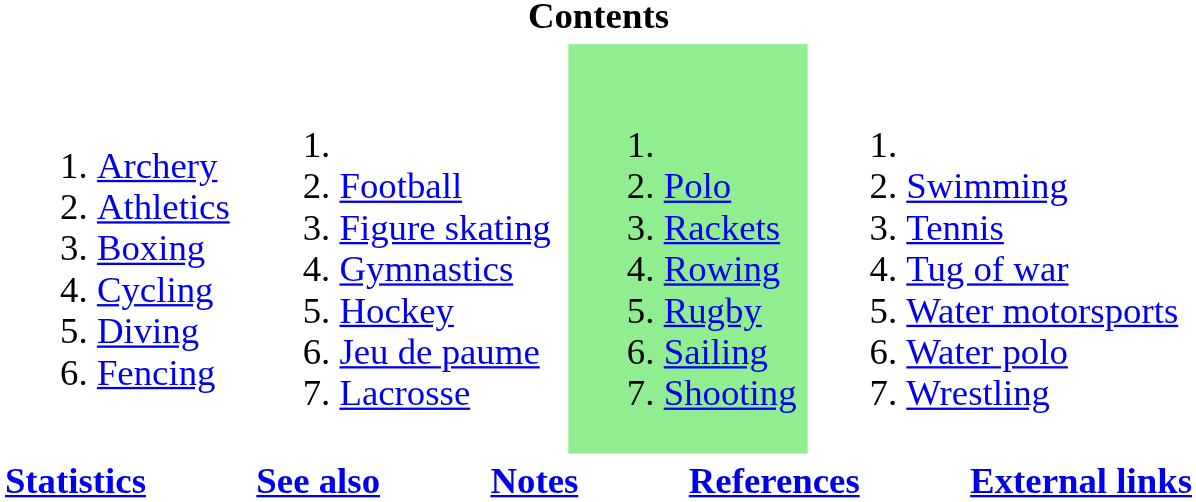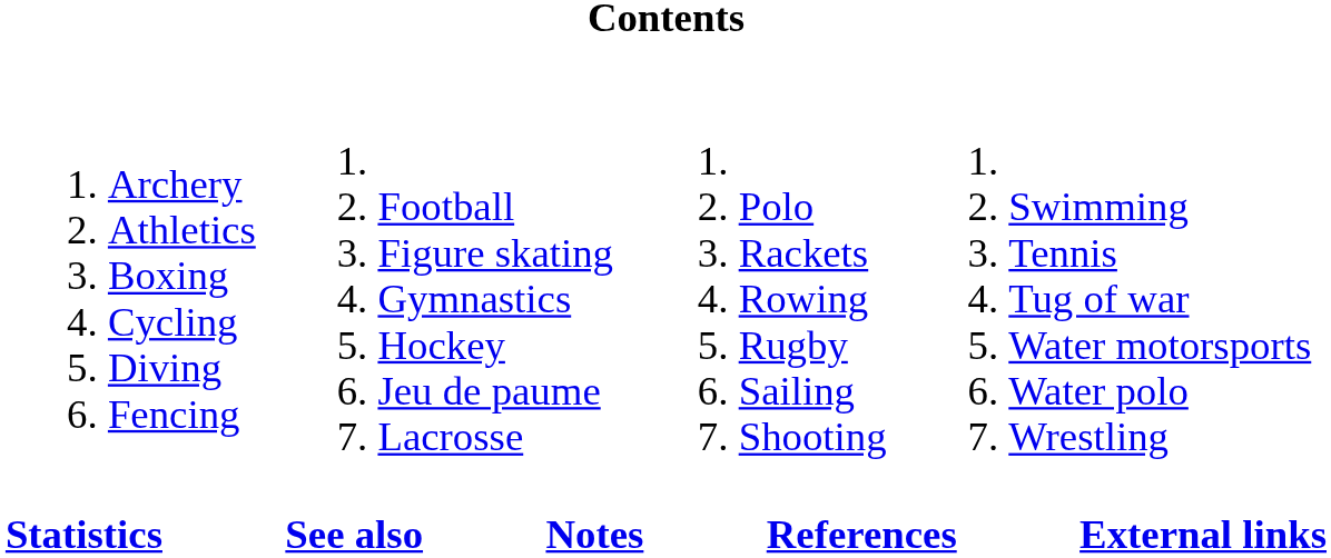Archery Athletics Boxing Cycling Diving Fencing | column 3: lightgreen background -> no background
